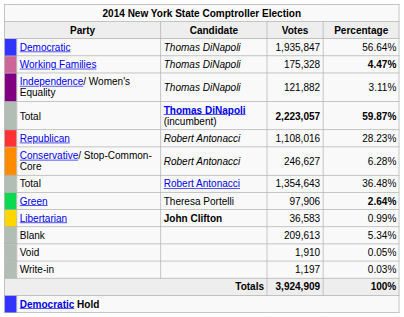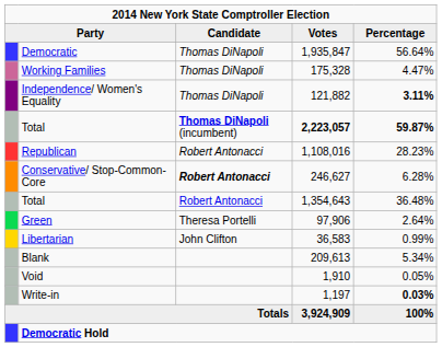Working Families | 2014 New York State Comptroller Election / Percentage: bold -> normal
Independence/ Women's Equality | 2014 New York State Comptroller Election / Percentage: normal -> bold
Conservative/ Stop-Common-Core | 2014 New York State Comptroller Election / Candidate: normal -> bold
Green | 2014 New York State Comptroller Election / Percentage: bold -> normal
Libertarian | 2014 New York State Comptroller Election / Candidate: bold -> normal
Write-in | 2014 New York State Comptroller Election / Percentage: normal -> bold
